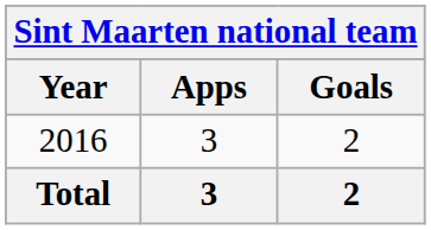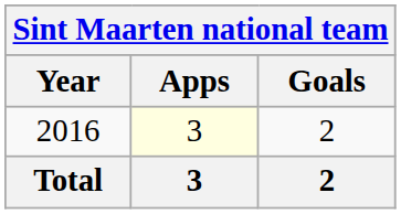2016 | Apps: no background -> lightyellow background
